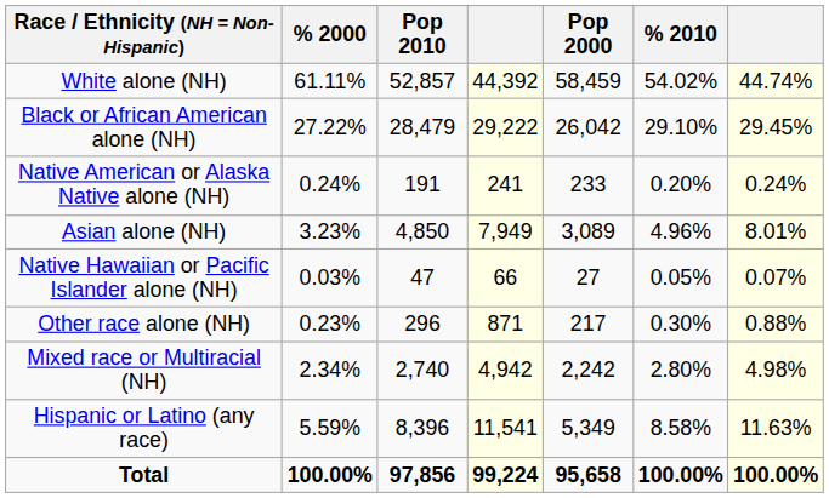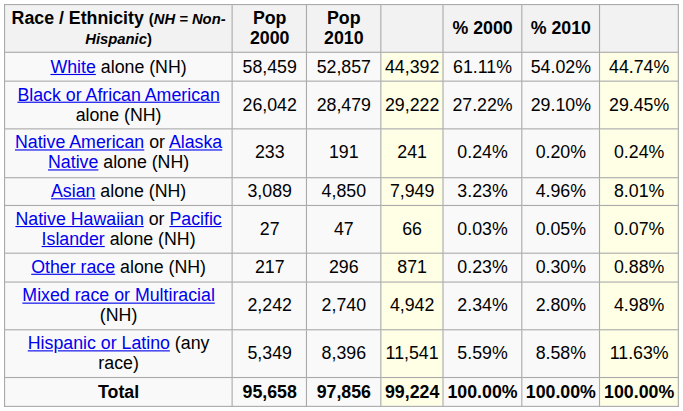columns swapped: Pop 2000 <-> % 2000
